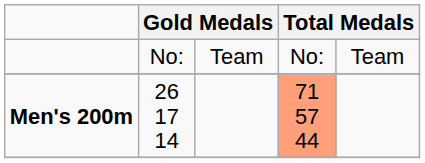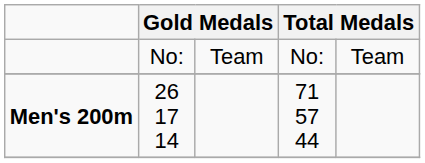Men's 200m | column 4: lightsalmon background -> no background
